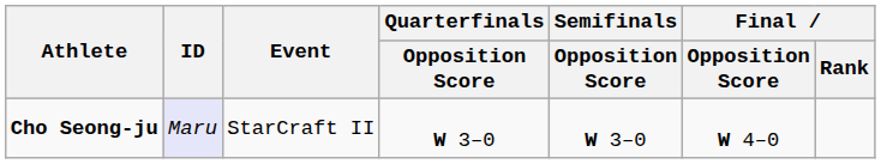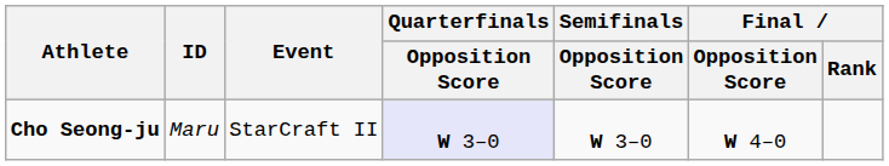Cho Seong-ju | ID: lavender background -> no background
Cho Seong-ju | Quarterfinals / Opposition Score: no background -> lavender background
